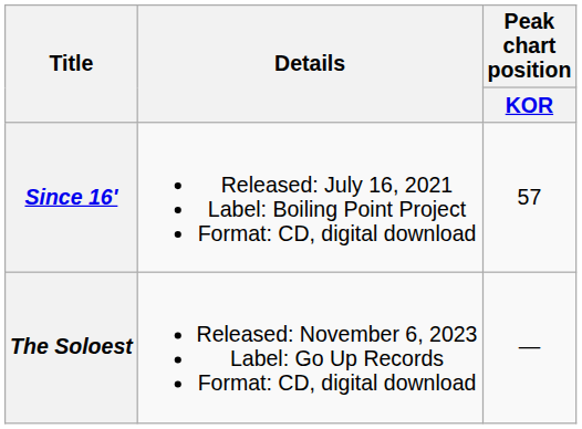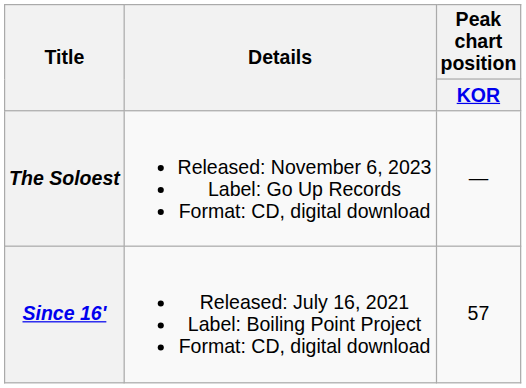rows swapped: Since 16' <-> The Soloest
